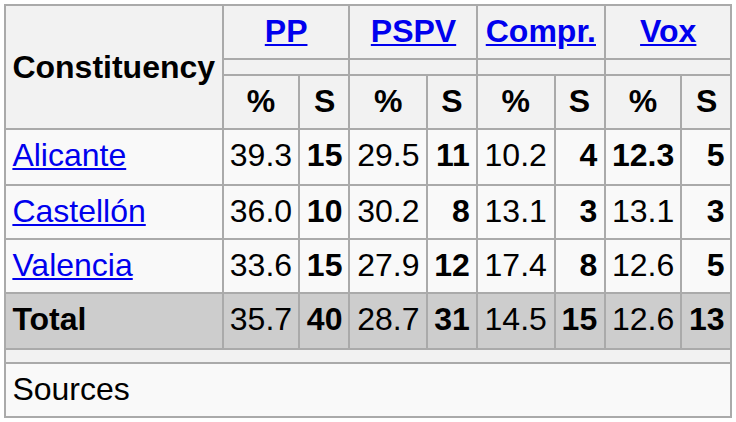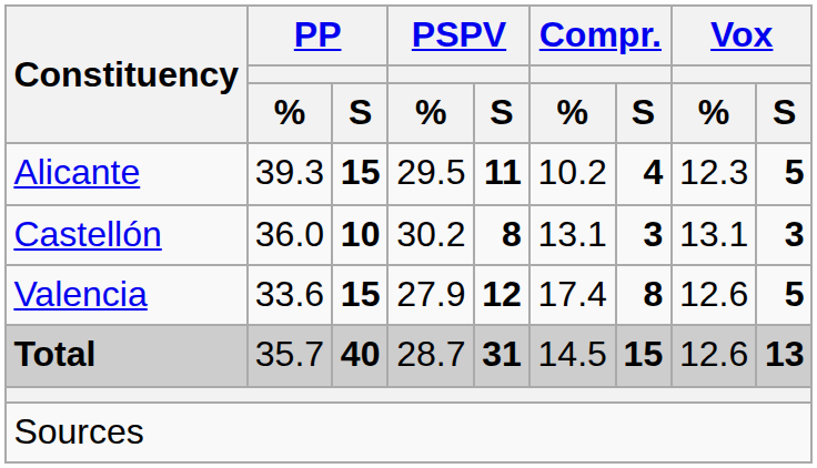Alicante | Vox / %: bold -> normal
